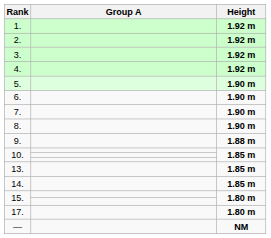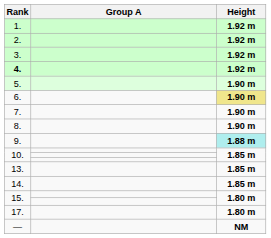4. | Rank: normal -> bold
6. | Height: no background -> khaki background
9. | Height: no background -> paleturquoise background
